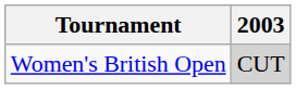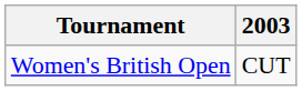Women's British Open | 2003: lightgrey background -> no background
